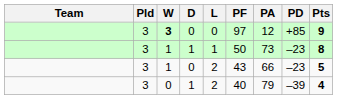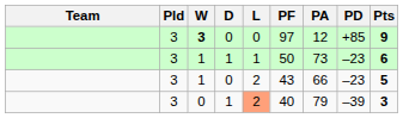row 3 | Pts: 8 -> 6
row 5 | L: no background -> lightsalmon background
row 5 | Pts: 4 -> 3
